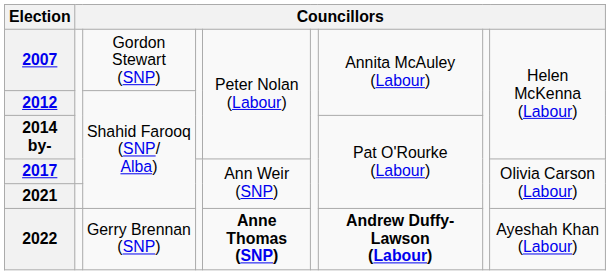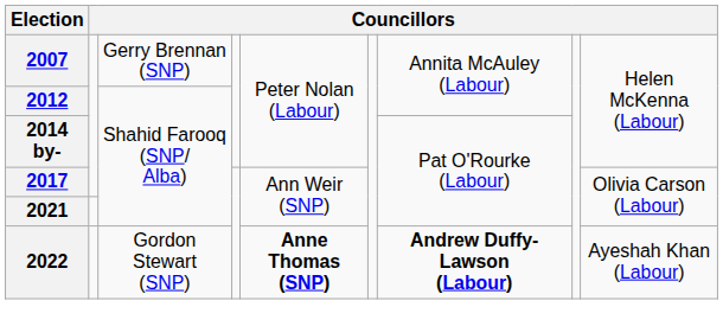2007 | column 3: Gordon Stewart (SNP) -> Gerry Brennan (SNP)
2022 | column 3: Gerry Brennan (SNP) -> Gordon Stewart (SNP)
